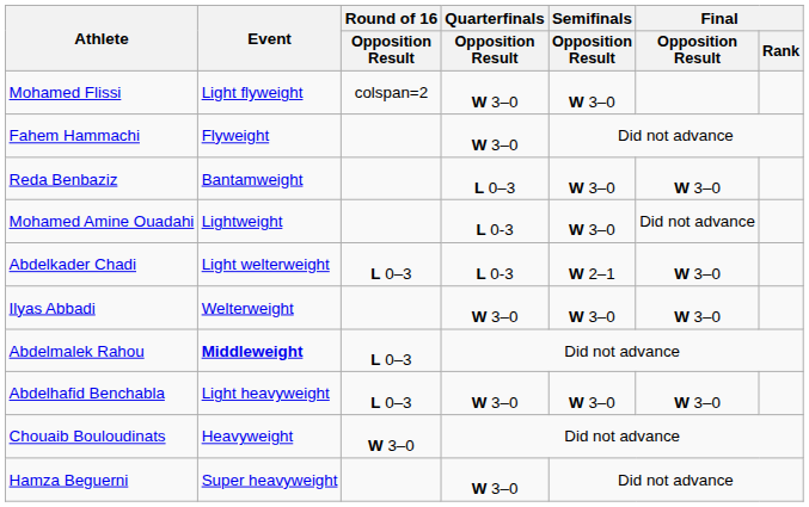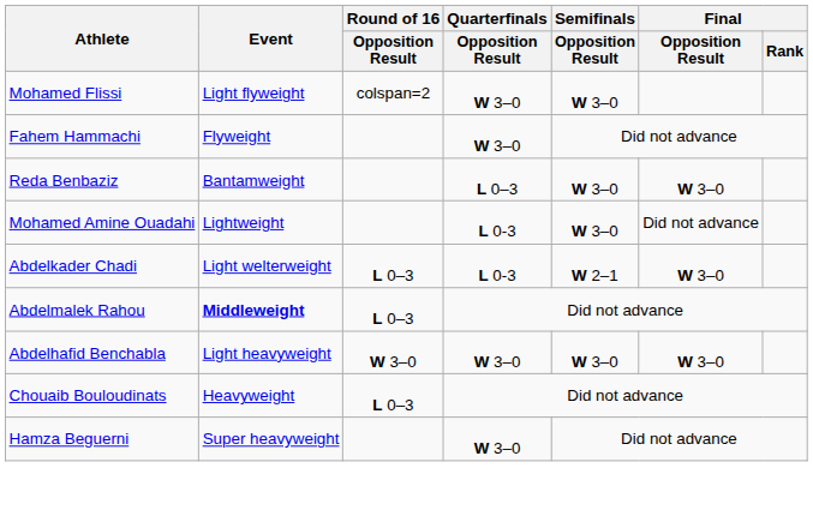- row: Ilyas Abbadi | Welterweight | W 3–0 | W 3–0 | W 3–0
Abdelhafid Benchabla | Round of 16 / Opposition Result: L 0–3 -> W 3–0
Chouaib Bouloudinats | Round of 16 / Opposition Result: W 3–0 -> L 0–3
